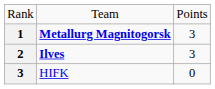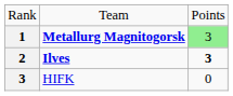Metallurg Magnitogorsk | column 3: no background -> lightgreen background
Ilves | column 3: normal -> bold
